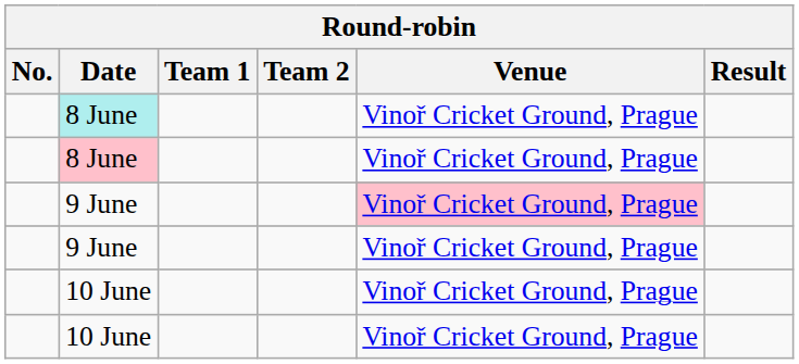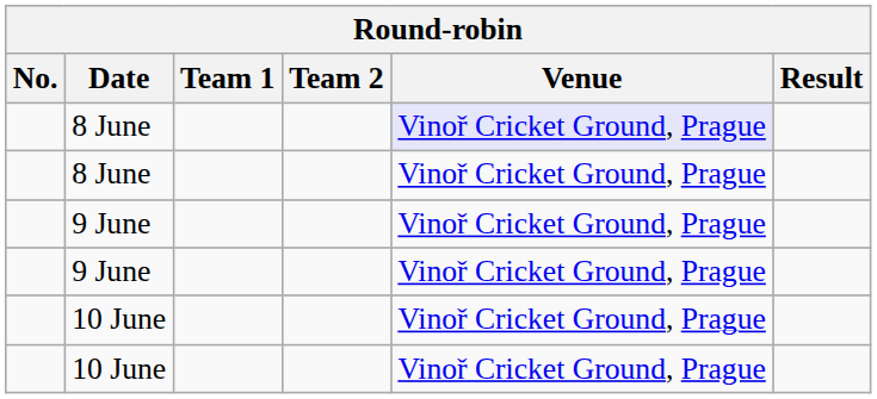row 3 | Date: paleturquoise background -> no background
row 3 | Venue: no background -> lavender background
row 4 | Date: pink background -> no background
row 5 | Venue: pink background -> no background
